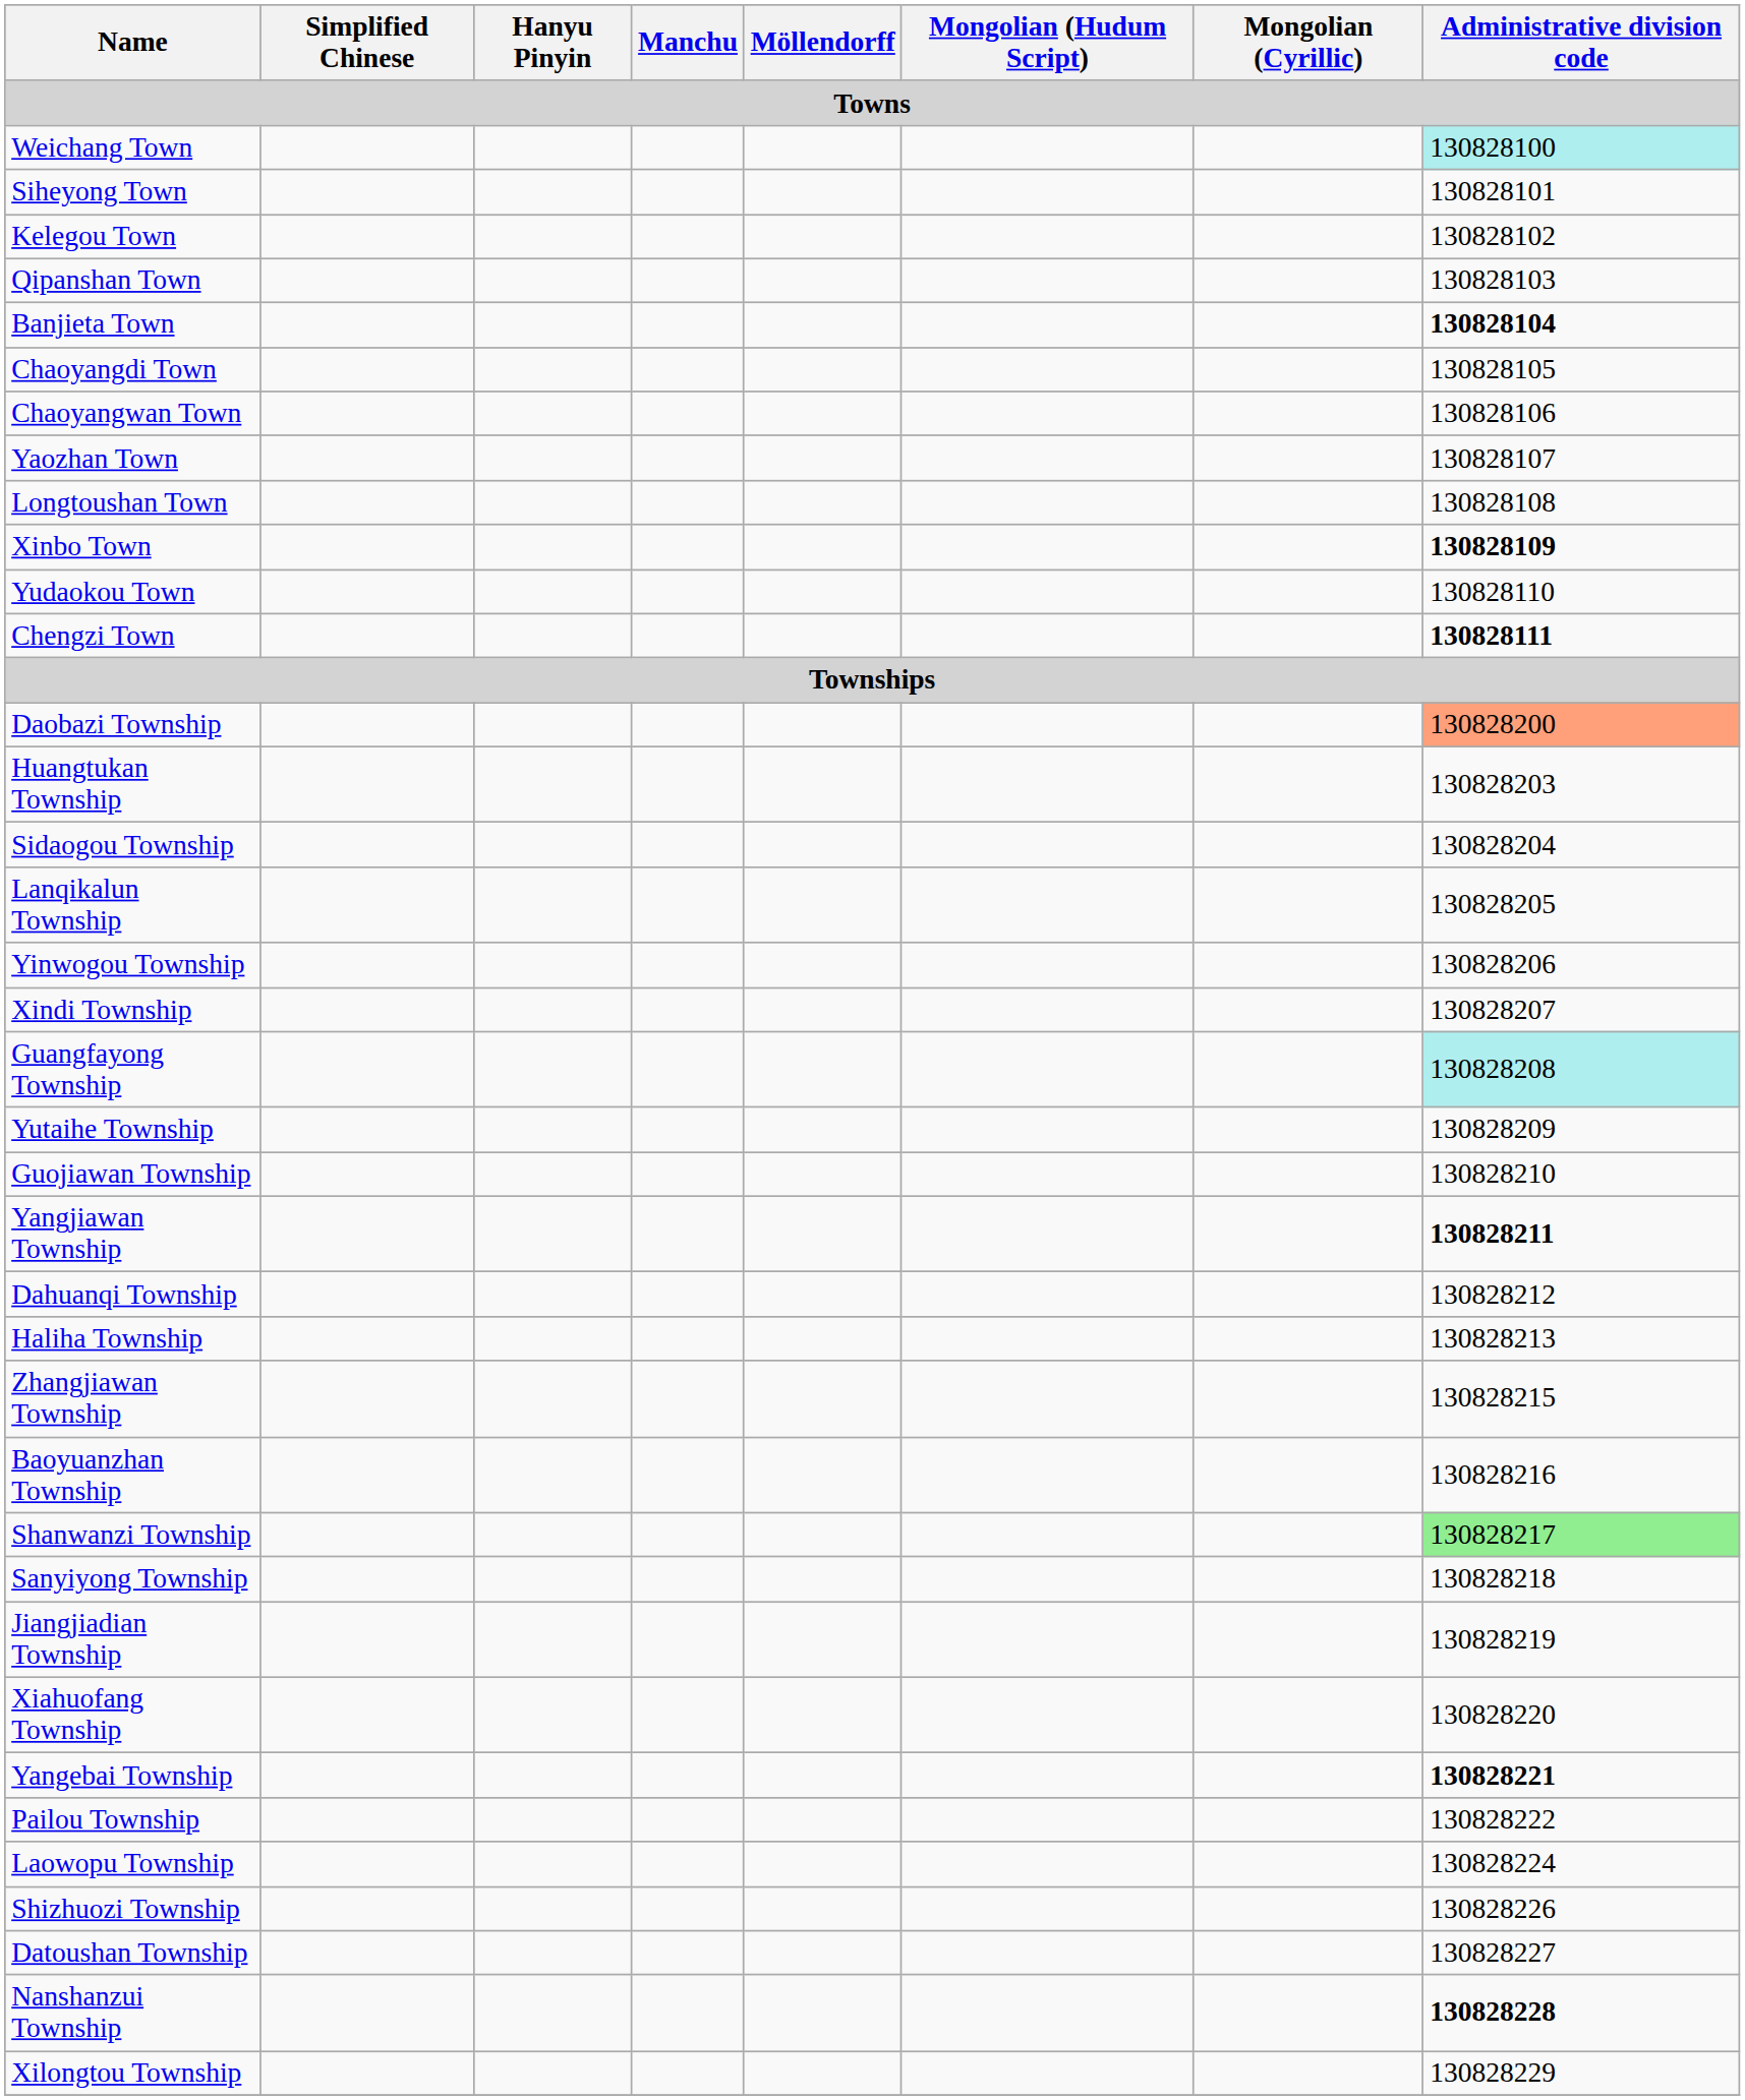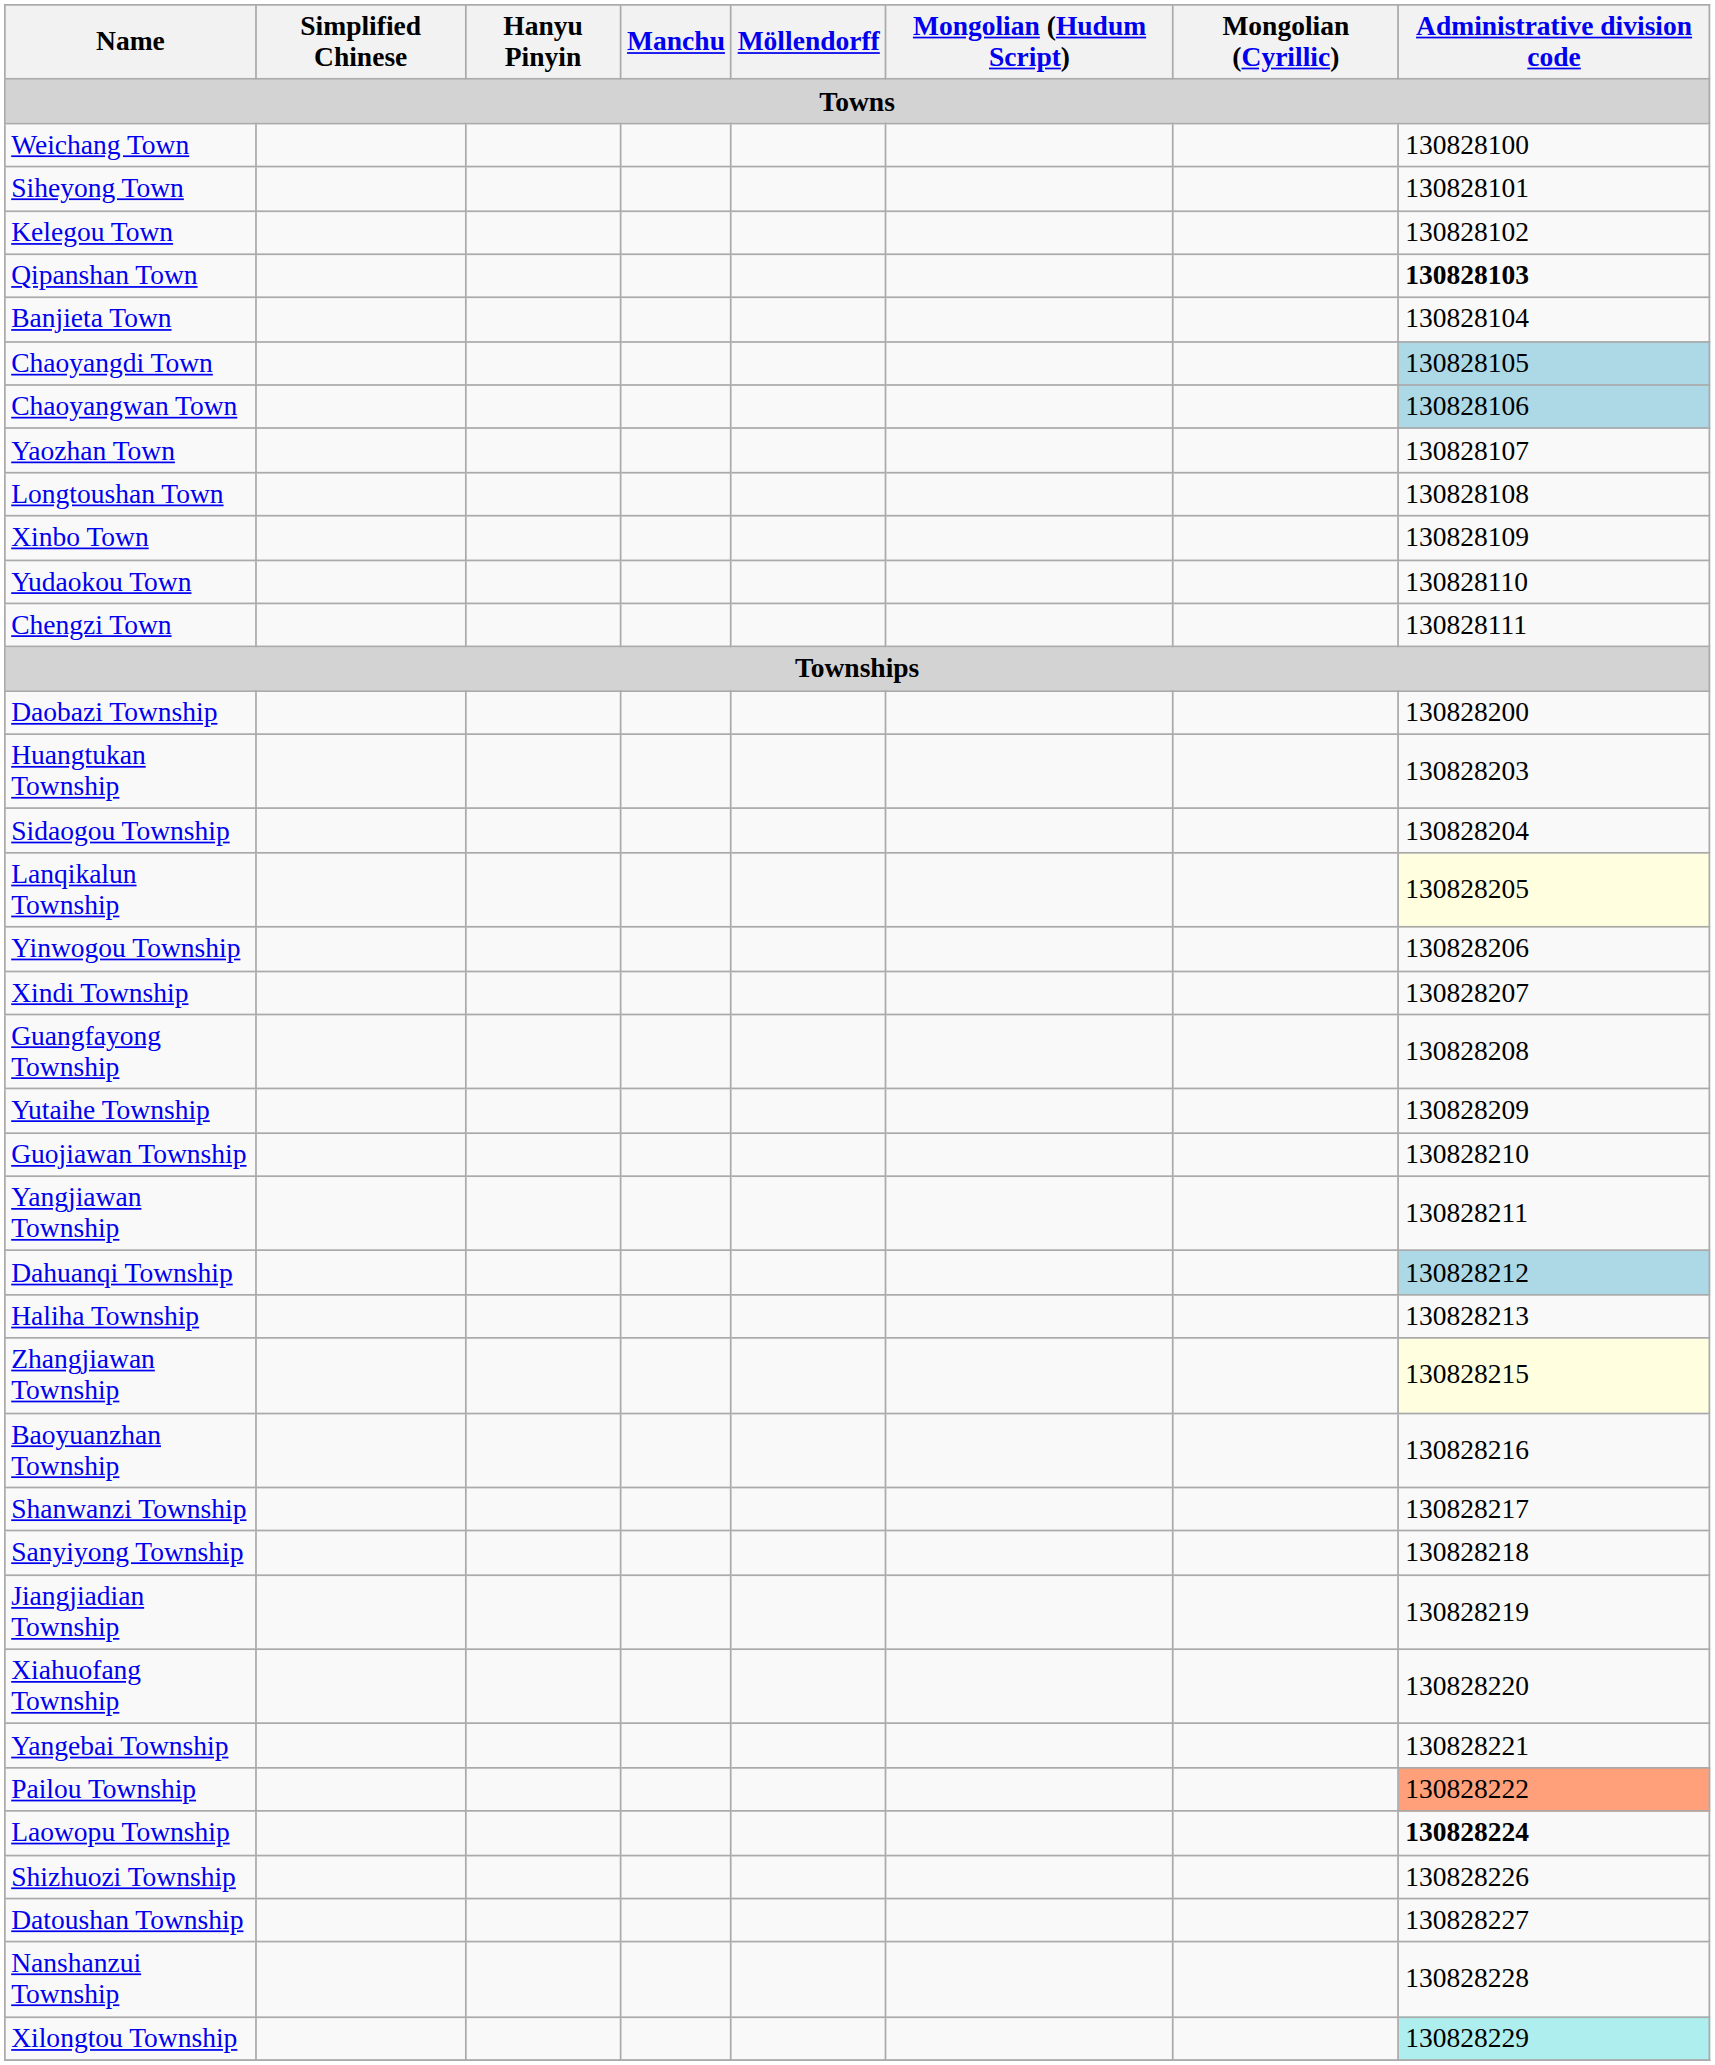Weichang Town | Administrative division code: paleturquoise background -> no background
Qipanshan Town | Administrative division code: normal -> bold
Banjieta Town | Administrative division code: bold -> normal
Chaoyangdi Town | Administrative division code: no background -> lightblue background
Chaoyangwan Town | Administrative division code: no background -> lightblue background
Xinbo Town | Administrative division code: bold -> normal
Chengzi Town | Administrative division code: bold -> normal
Daobazi Township | Administrative division code: lightsalmon background -> no background
Lanqikalun Township | Administrative division code: no background -> lightyellow background
Guangfayong Township | Administrative division code: paleturquoise background -> no background
Yangjiawan Township | Administrative division code: bold -> normal
Dahuanqi Township | Administrative division code: no background -> lightblue background
Zhangjiawan Township | Administrative division code: no background -> lightyellow background
Shanwanzi Township | Administrative division code: lightgreen background -> no background
Yangebai Township | Administrative division code: bold -> normal
Pailou Township | Administrative division code: no background -> lightsalmon background
Laowopu Township | Administrative division code: normal -> bold
Nanshanzui Township | Administrative division code: bold -> normal
Xilongtou Township | Administrative division code: no background -> paleturquoise background
